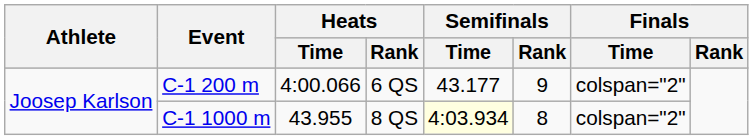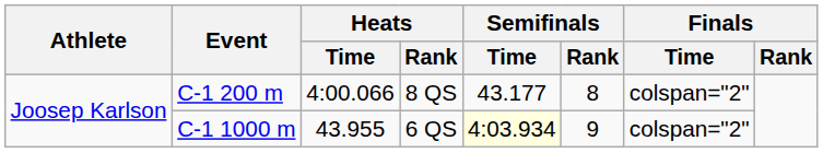C-1 200 m | Heats / Rank: 6 QS -> 8 QS
C-1 200 m | Semifinals / Rank: 9 -> 8
C-1 1000 m | Heats / Rank: 8 QS -> 6 QS
C-1 1000 m | Semifinals / Rank: 8 -> 9
